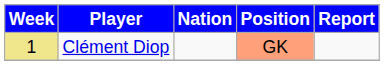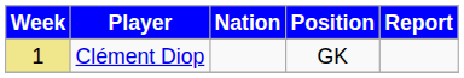Clément Diop | Position: lightsalmon background -> no background
